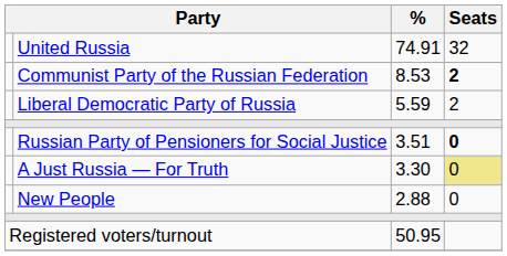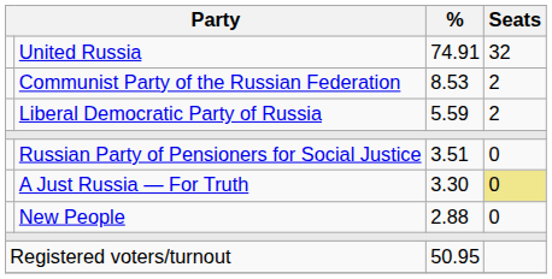Communist Party of the Russian Federation | Seats: bold -> normal
Russian Party of Pensioners for Social Justice | Seats: bold -> normal
